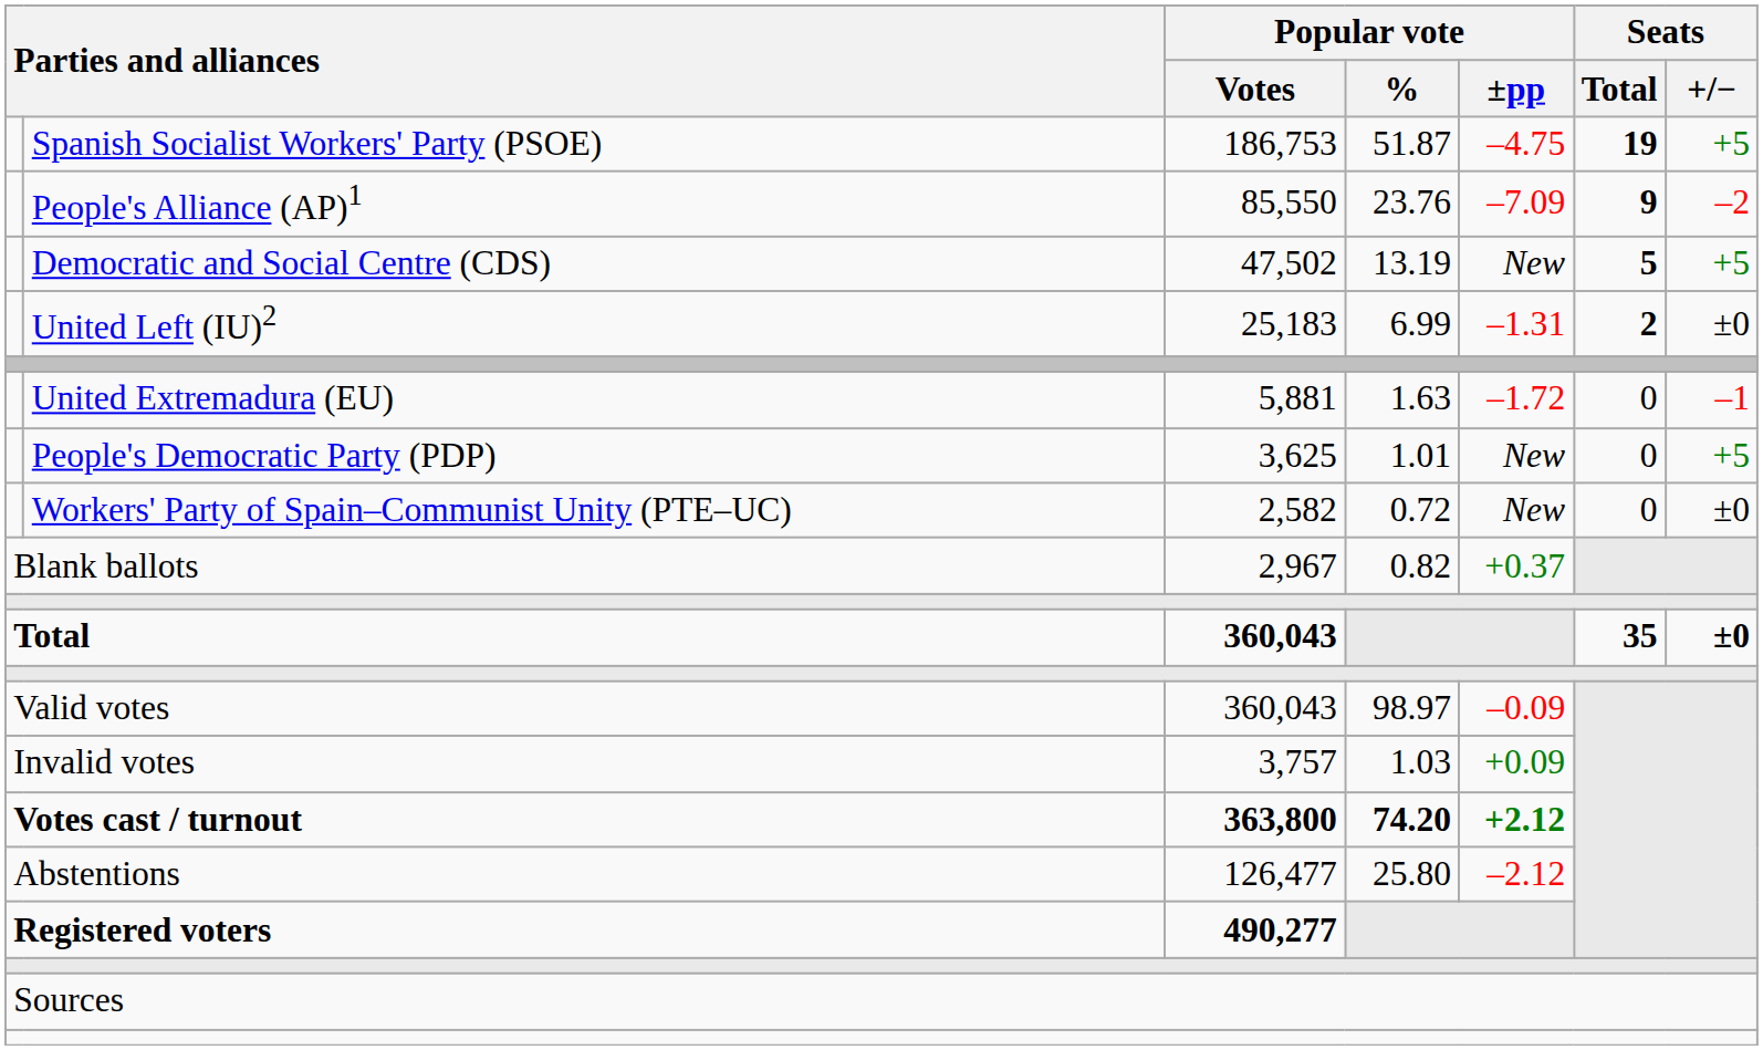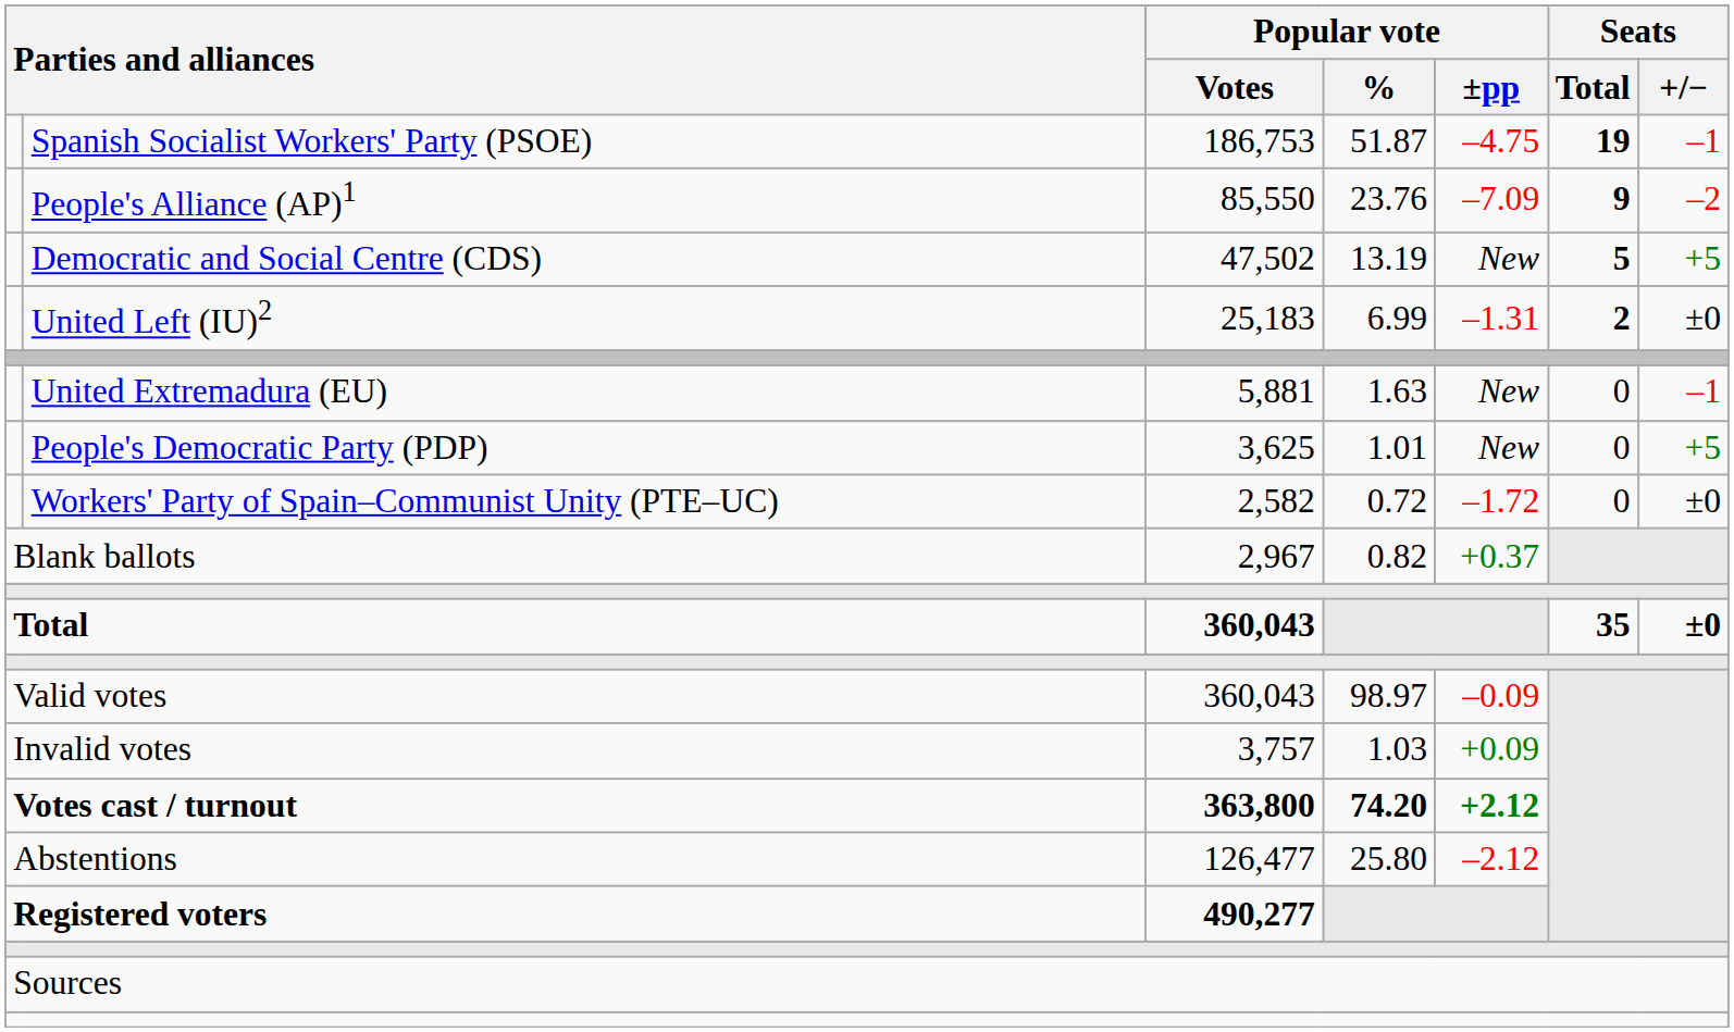Spanish Socialist Workers' Party (PSOE) | Seats / +/−: +5 -> –1
United Extremadura (EU) | Popular vote / ±pp: –1.72 -> New
Workers' Party of Spain–Communist Unity (PTE–UC) | Popular vote / ±pp: New -> –1.72
